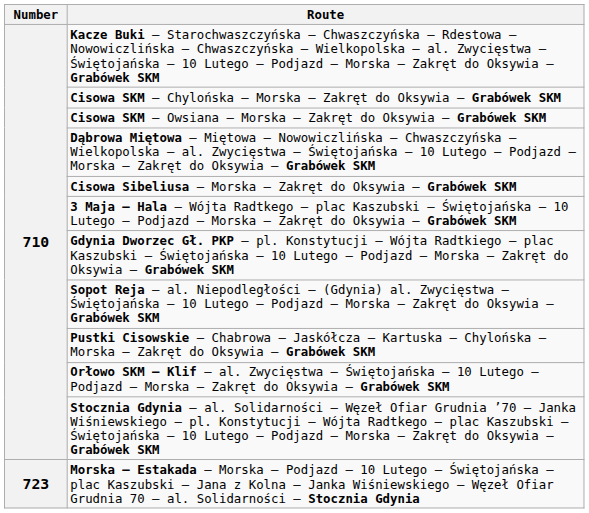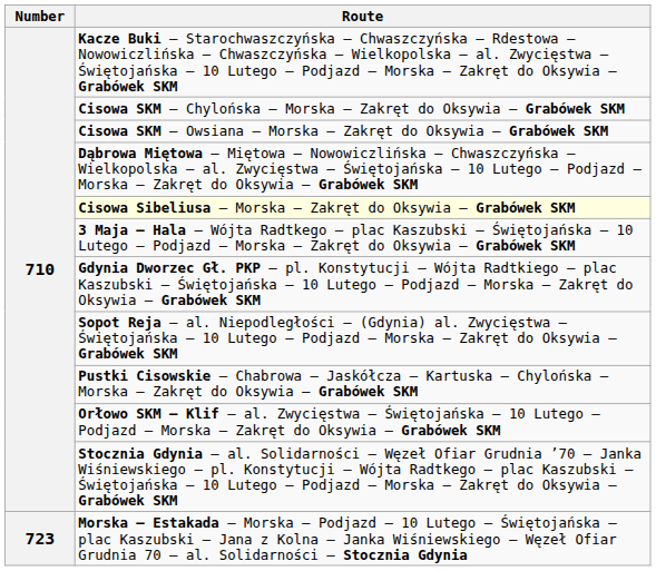Cisowa Sibeliusa – Morska – Zakręt do Oksywia – Grabówek SKM | Route: no background -> lightyellow background
